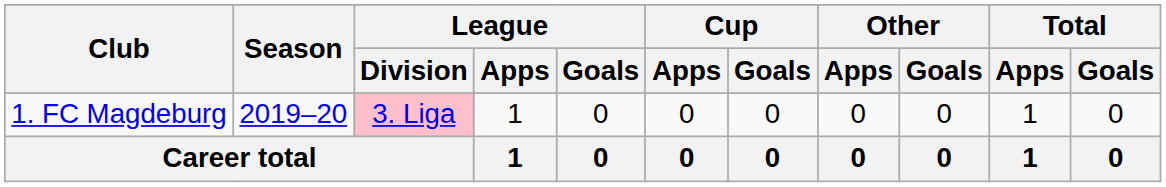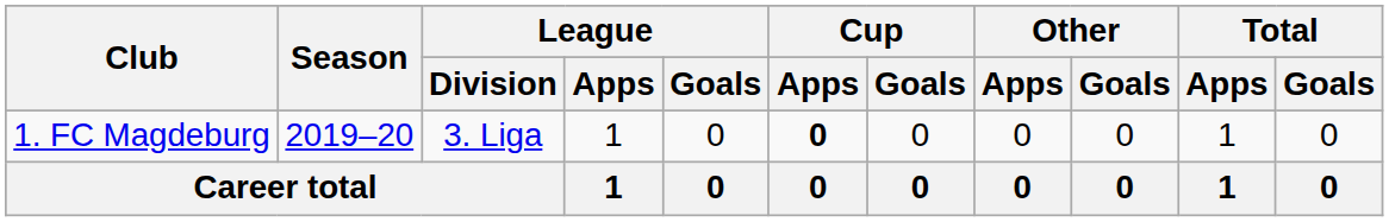1. FC Magdeburg | League / Division: pink background -> no background
1. FC Magdeburg | Cup / Apps: normal -> bold
